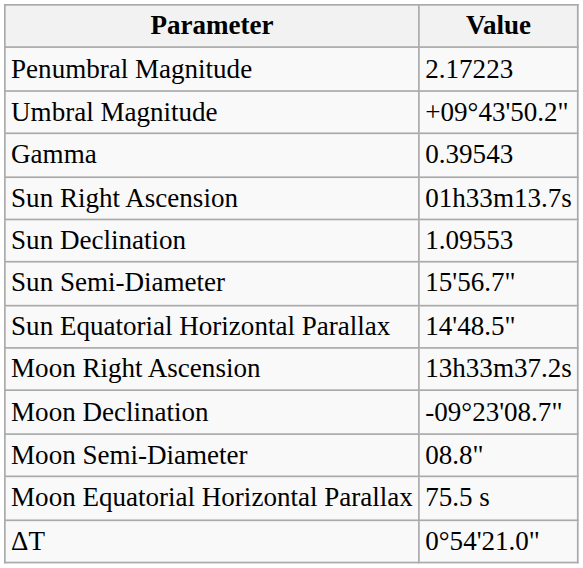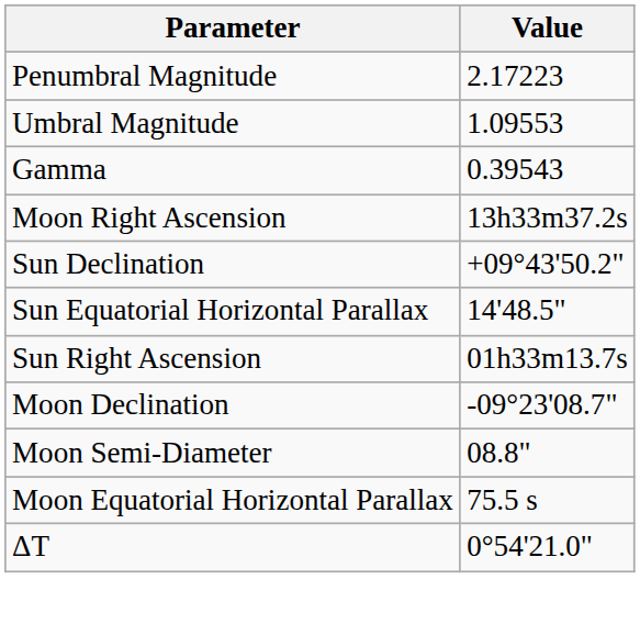Umbral Magnitude | Value: +09°43'50.2" -> 1.09553
rows swapped: Sun Right Ascension <-> Moon Right Ascension
Sun Declination | Value: 1.09553 -> +09°43'50.2"
- row: Sun Semi-Diameter | 15'56.7"
